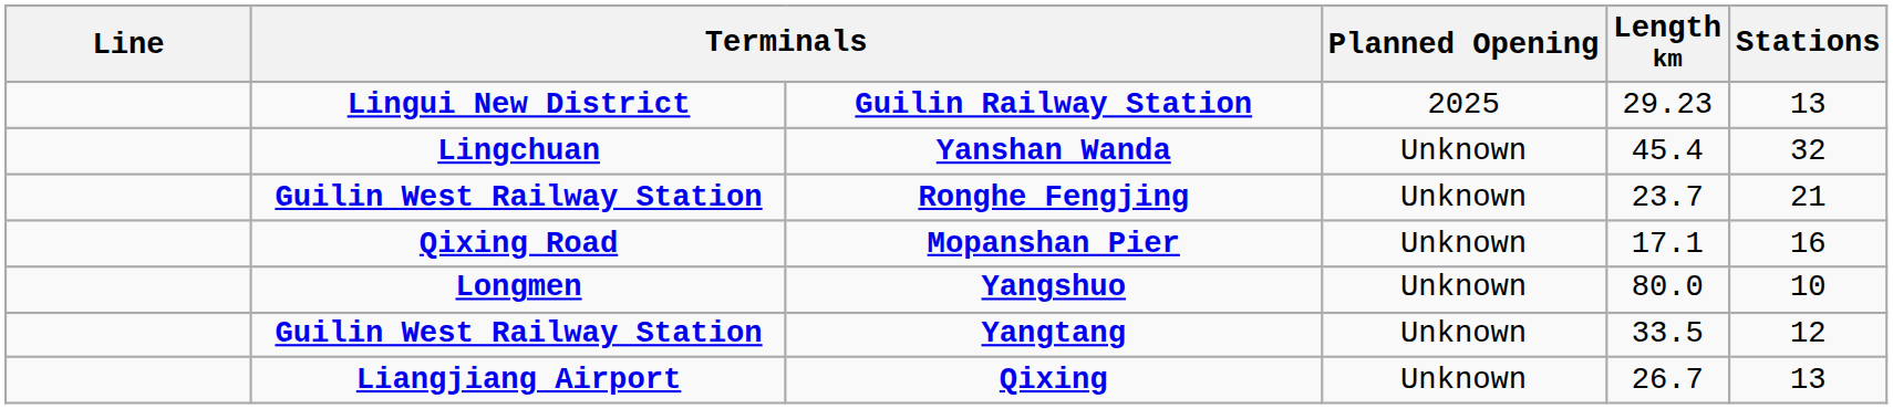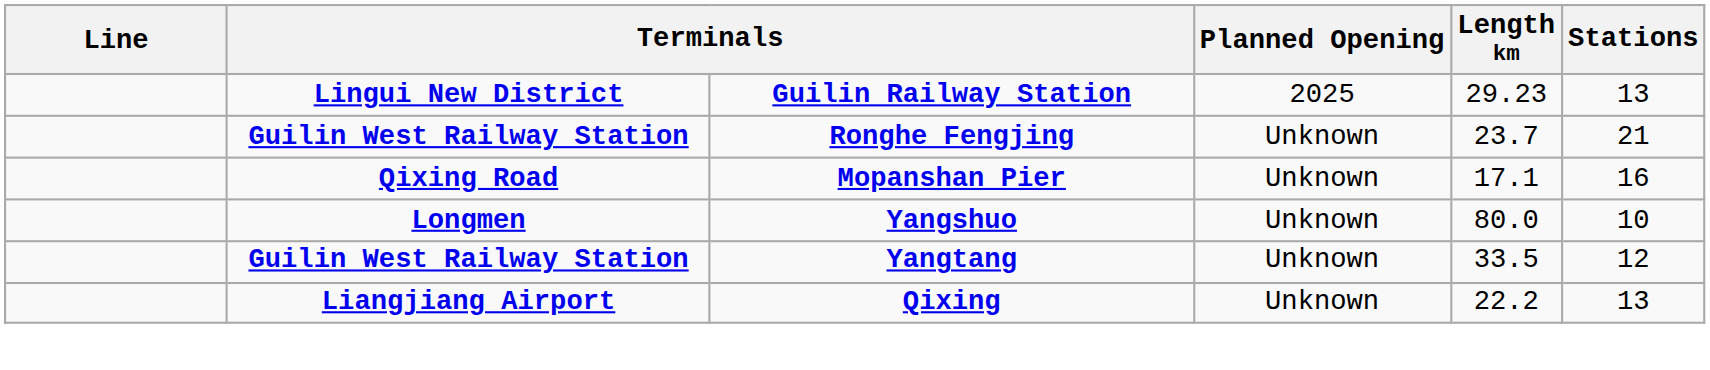- row: Lingchuan | Yanshan Wanda | Unknown | 45.4 | 32
Qixing | Length km: 26.7 -> 22.2
